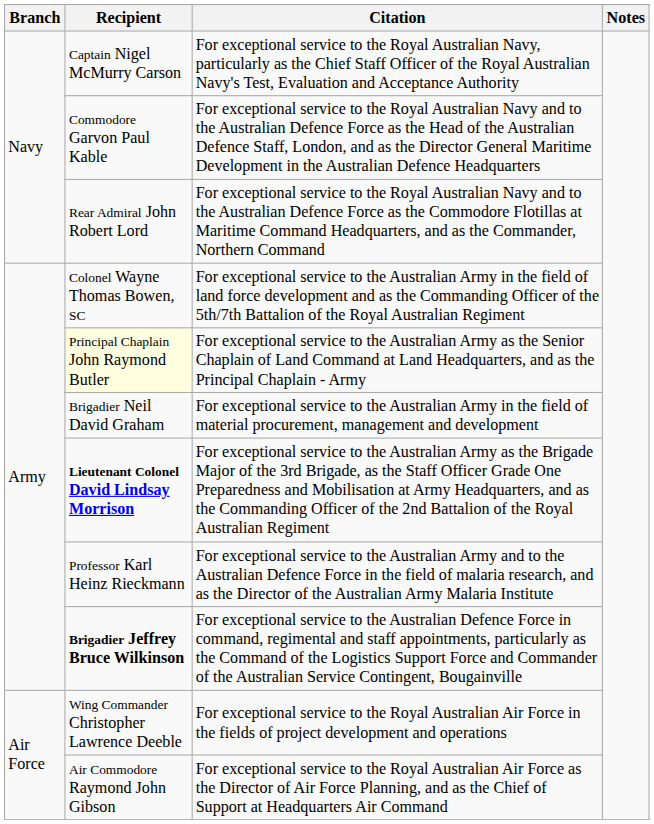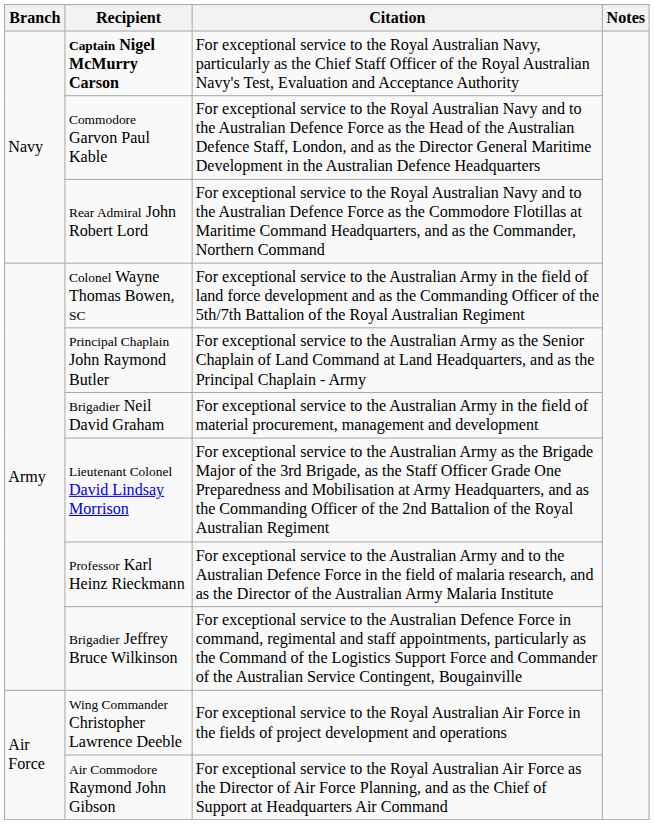Captain Nigel McMurry Carson | Recipient: normal -> bold
Principal Chaplain John Raymond Butler | Recipient: lightyellow background -> no background
Lieutenant Colonel David Lindsay Morrison | Recipient: bold -> normal
Brigadier Jeffrey Bruce Wilkinson | Recipient: bold -> normal
